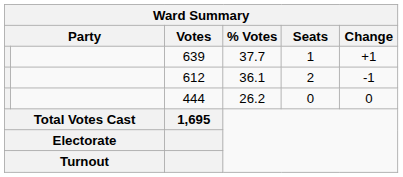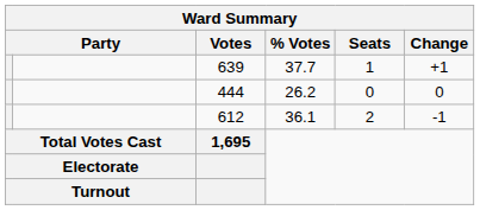rows swapped: 612 <-> 444
